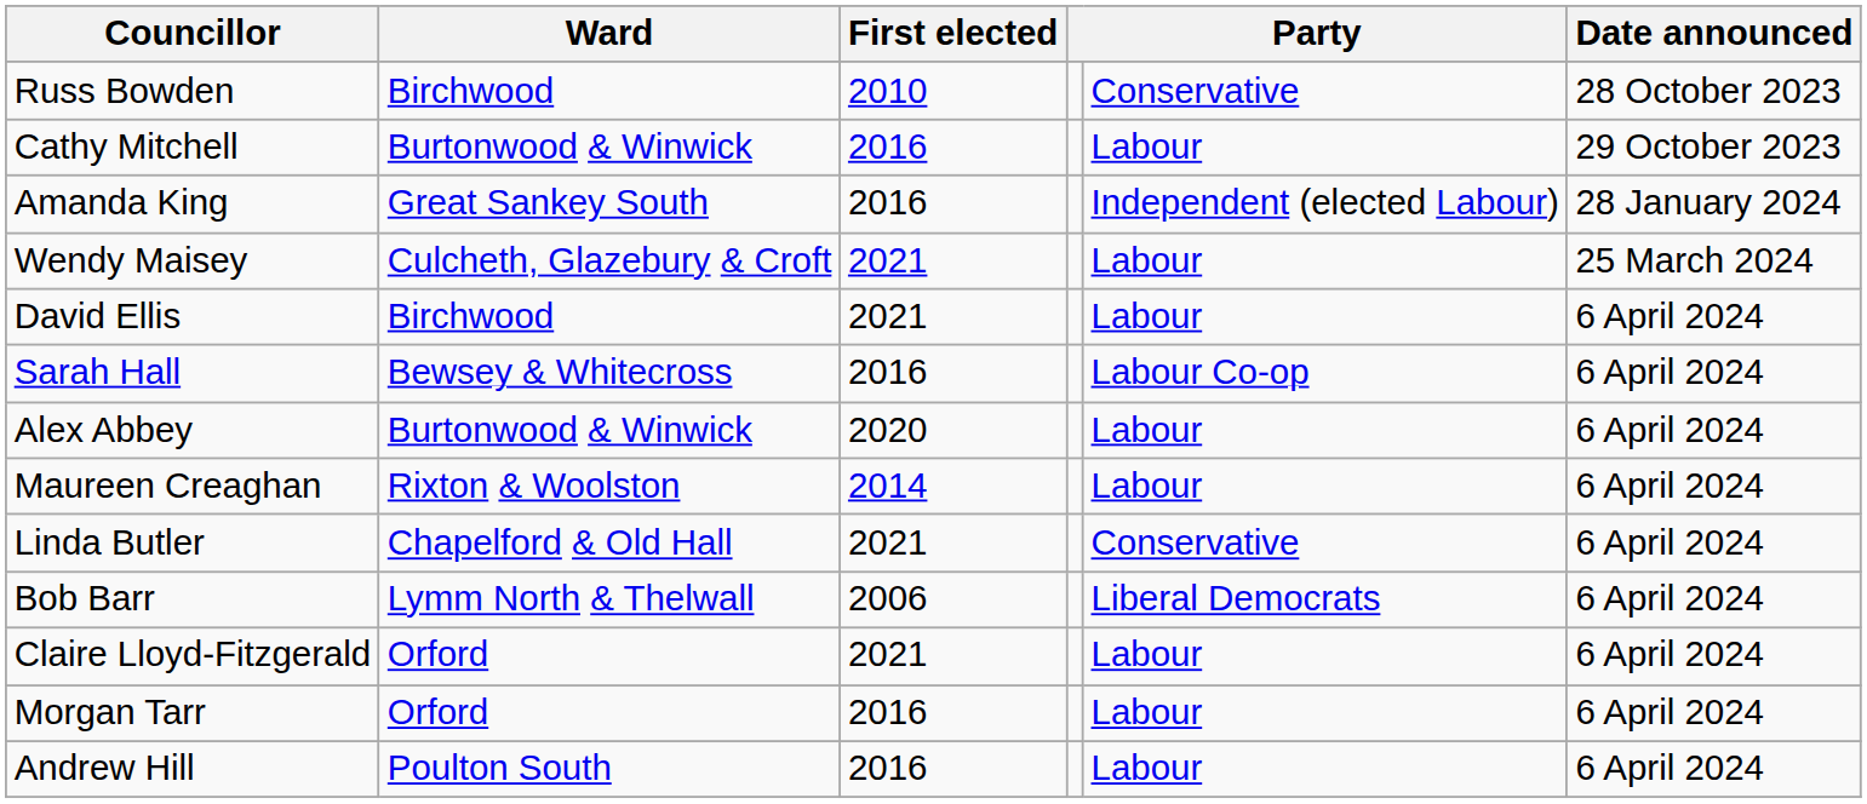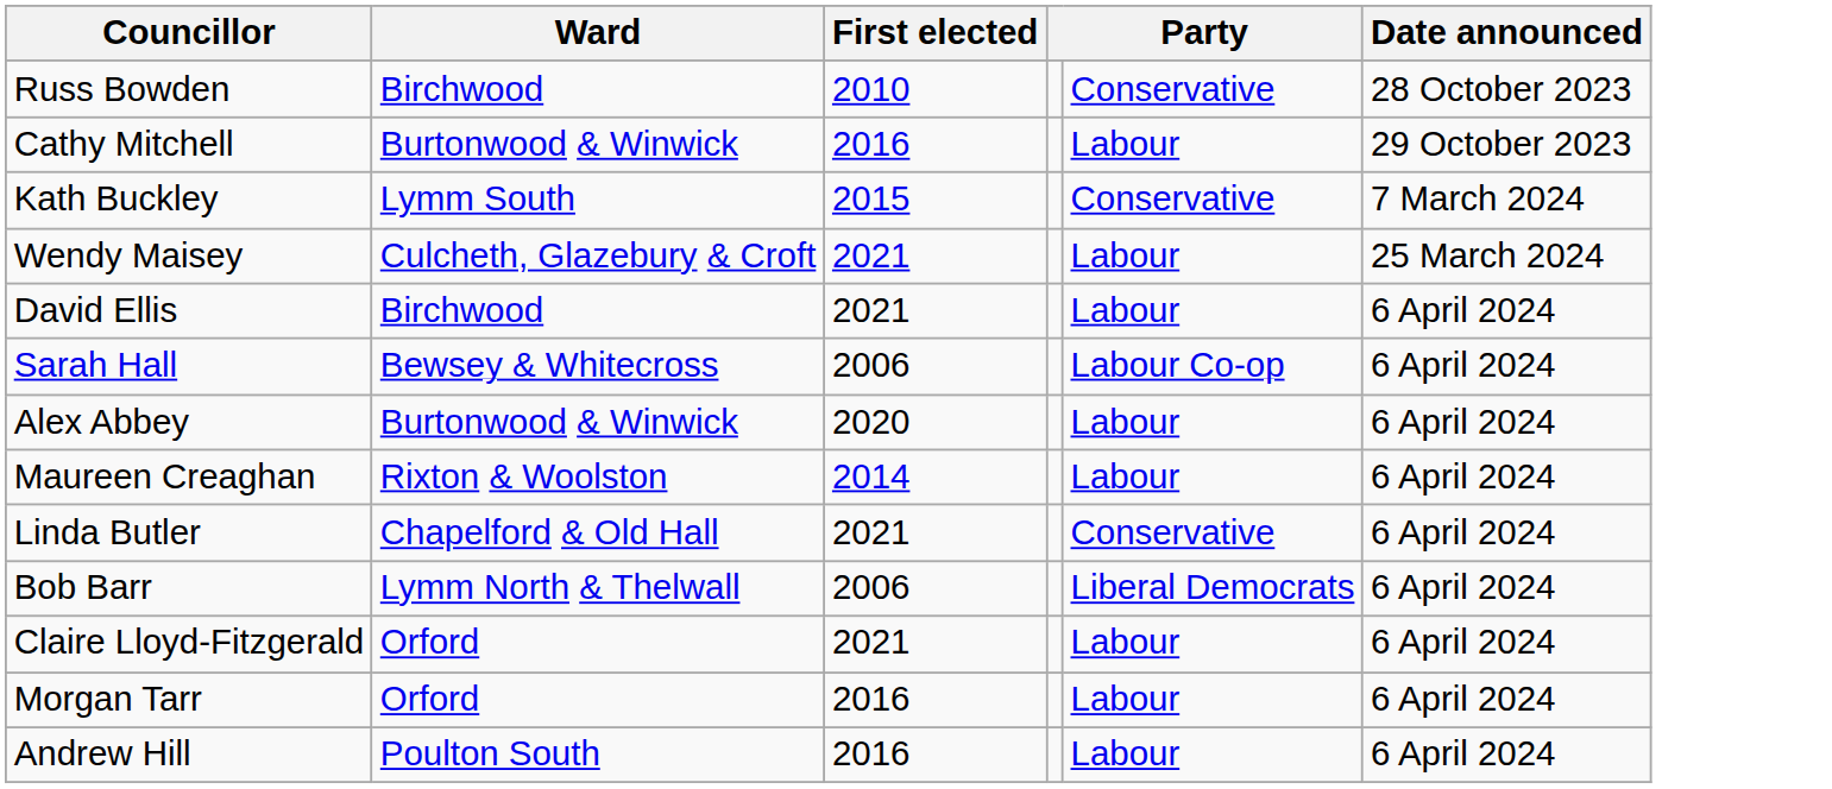- row: Amanda King | Great Sankey South | 2016 | Independent (elected Labour) | 28 January 2024
+ row: Kath Buckley | Lymm South | 2015 | Conservative | 7 March 2024
Sarah Hall | First elected: 2016 -> 2006
